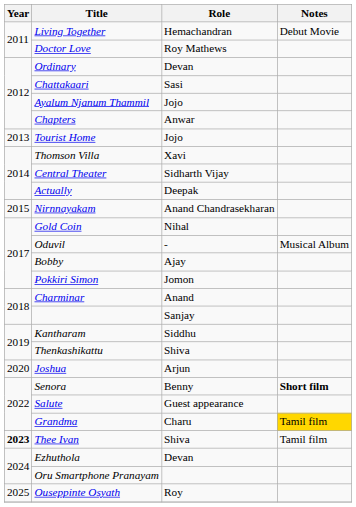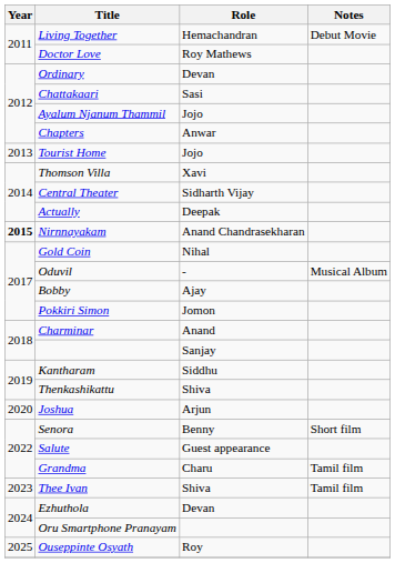Nirnnayakam | Year: normal -> bold
Senora | Notes: bold -> normal
Grandma | Notes: gold background -> no background
Thee Ivan | Year: bold -> normal
